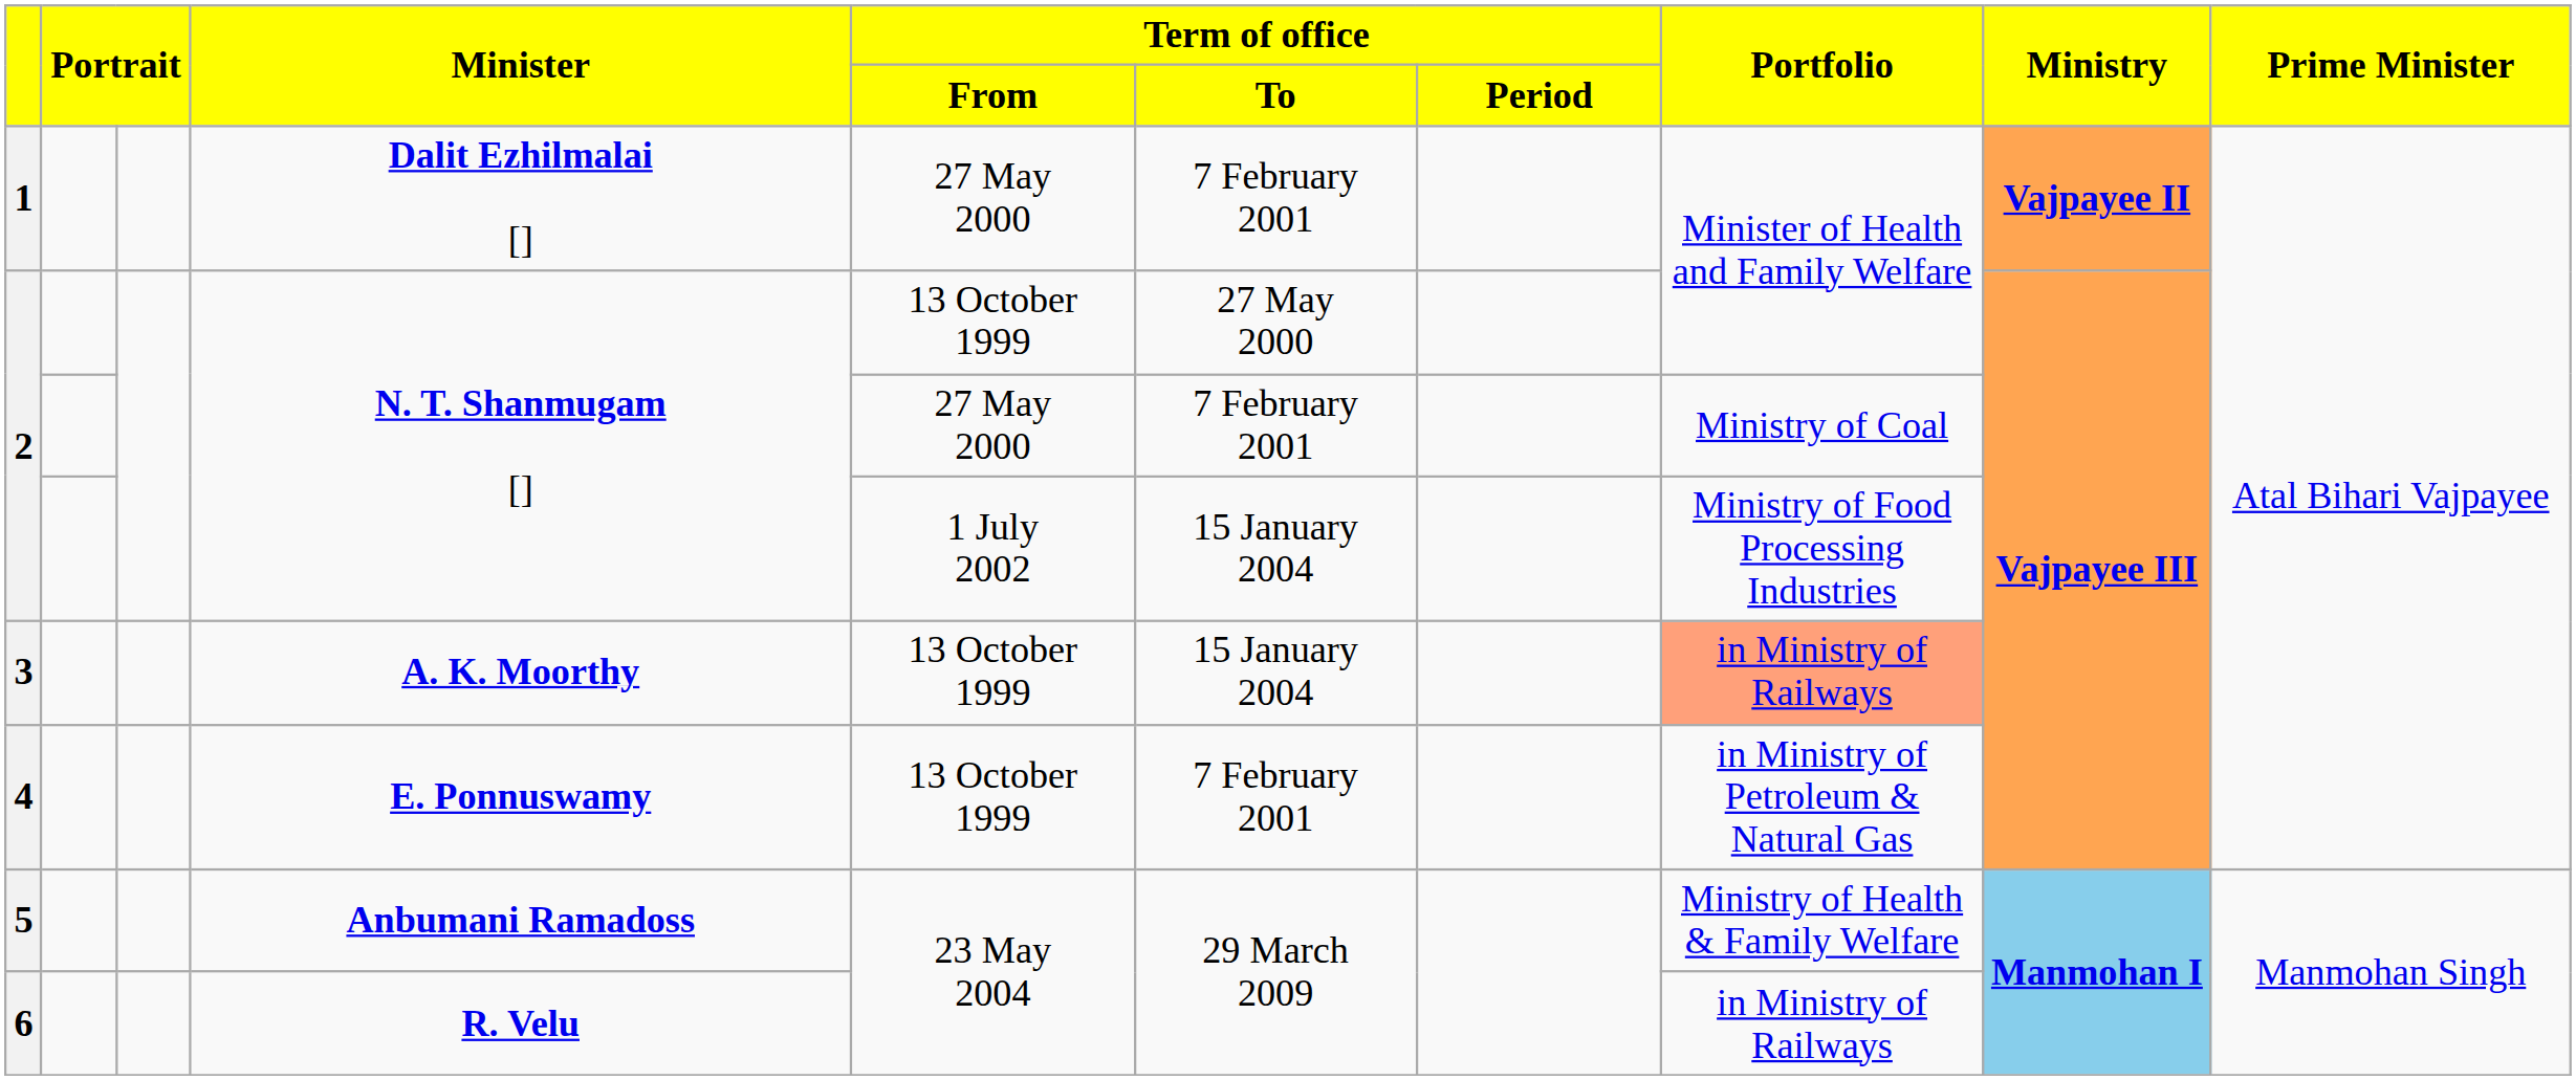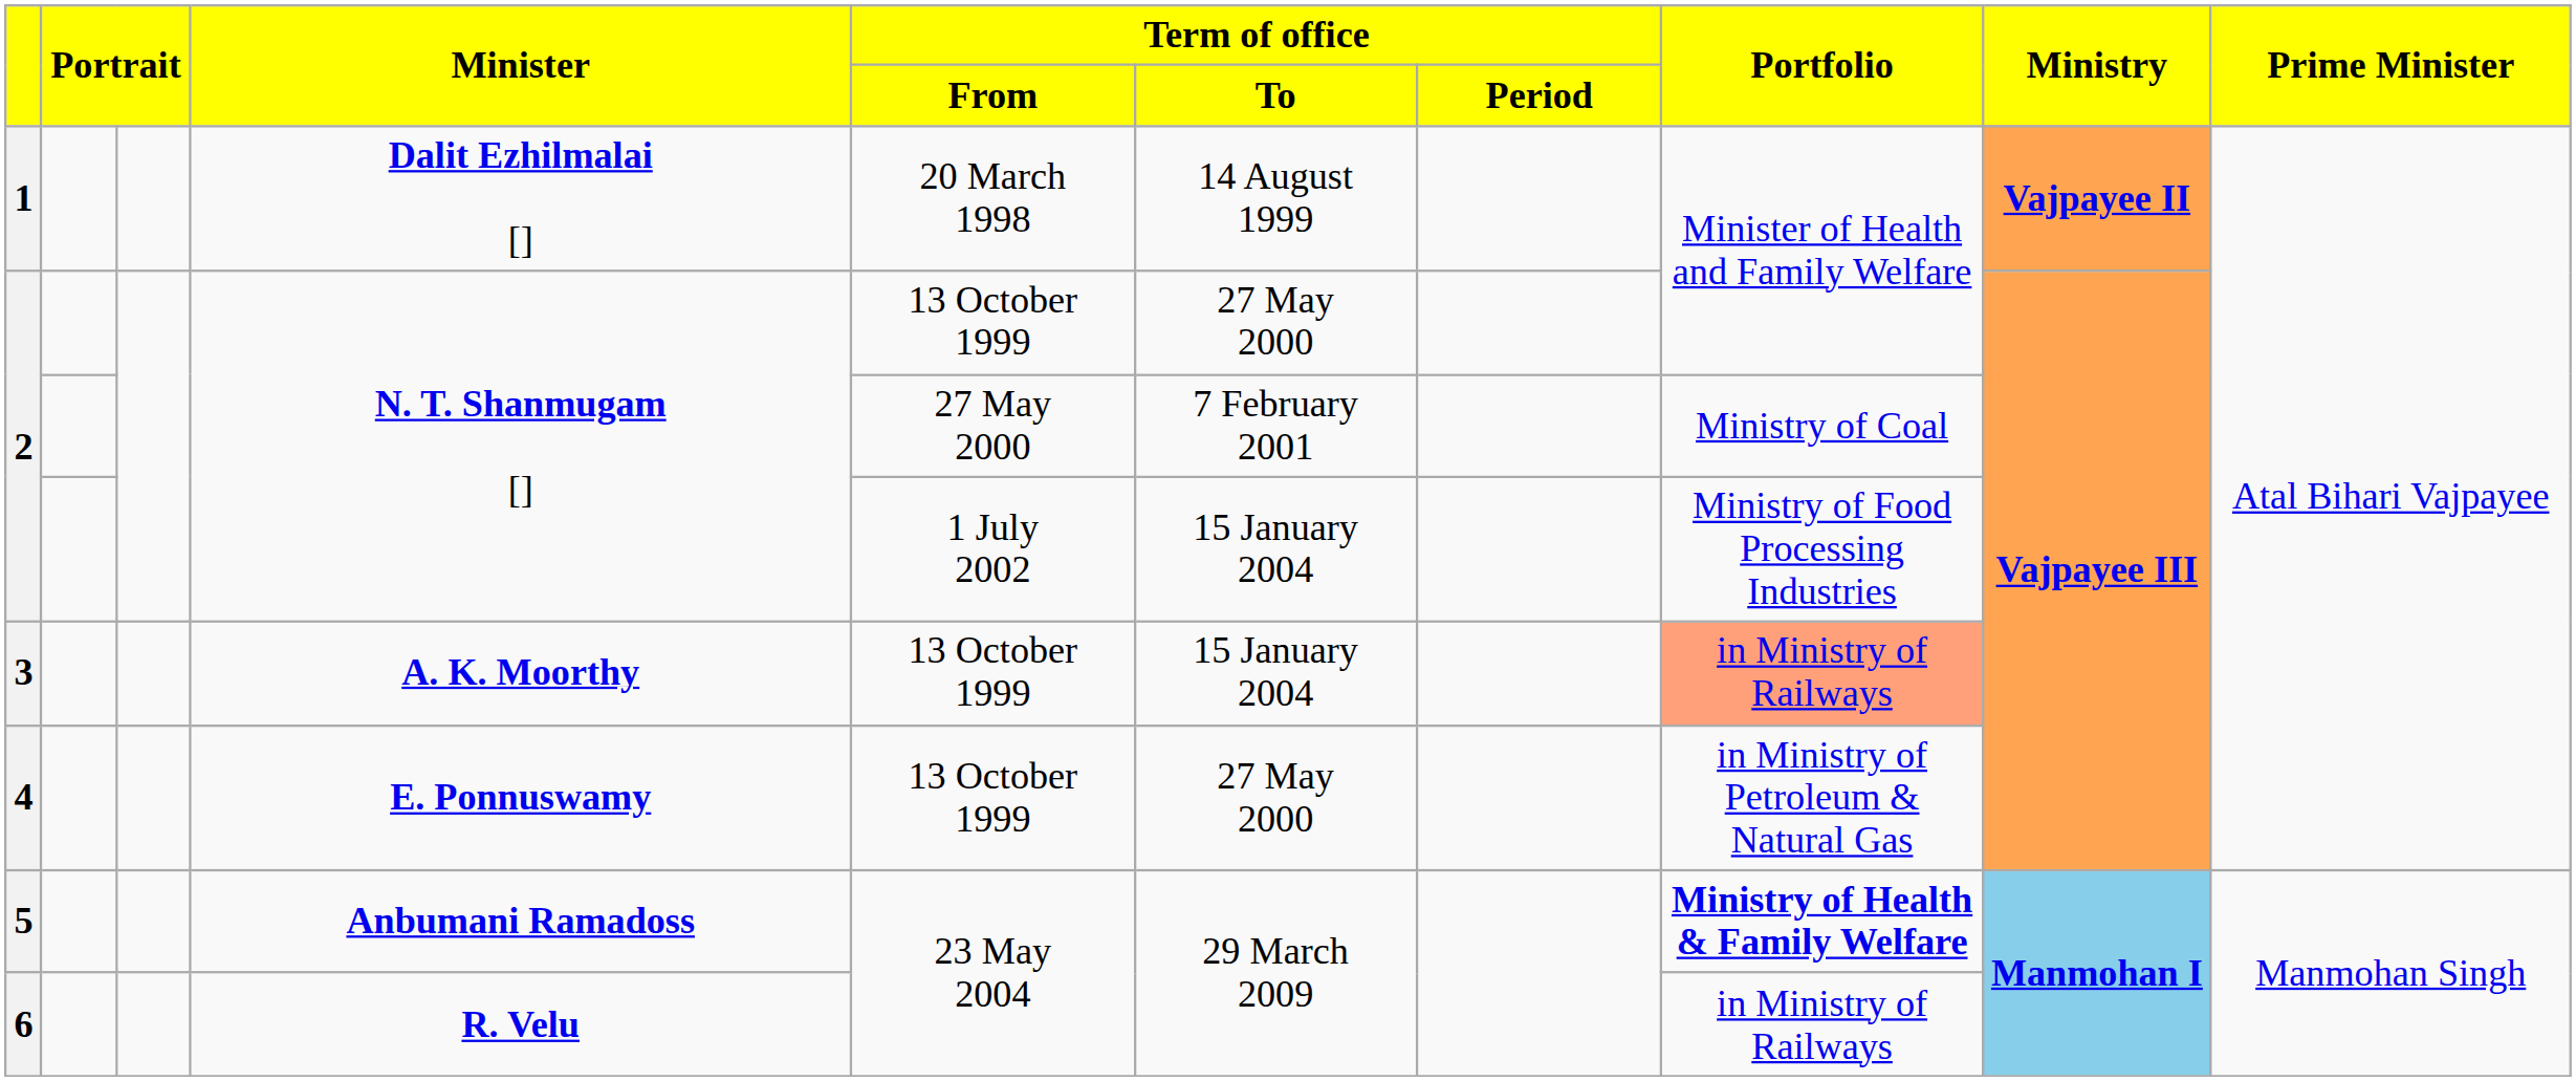1 | Term of office / From: 27 May 2000 -> 20 March 1998
1 | Term of office / To: 7 February 2001 -> 14 August 1999
4 | Term of office / To: 7 February 2001 -> 27 May 2000
5 | Portfolio: normal -> bold
